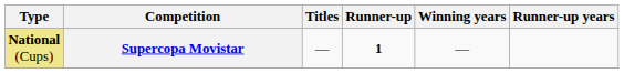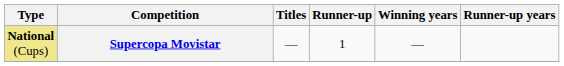Supercopa Movistar | Runner-up: bold -> normal
